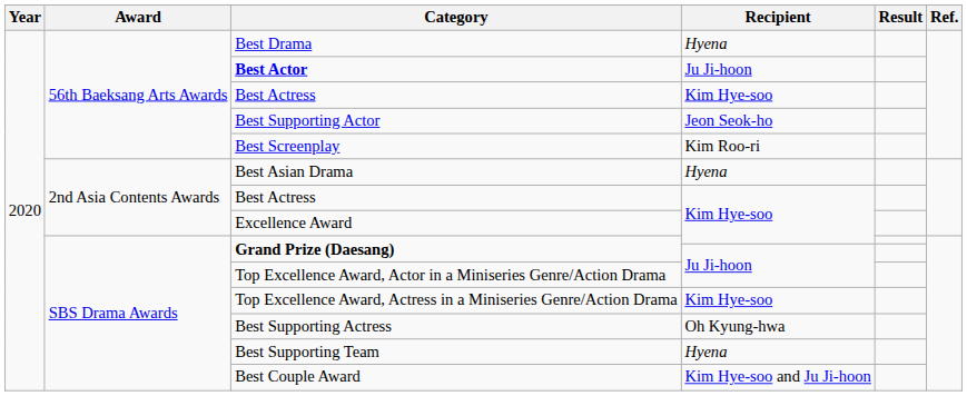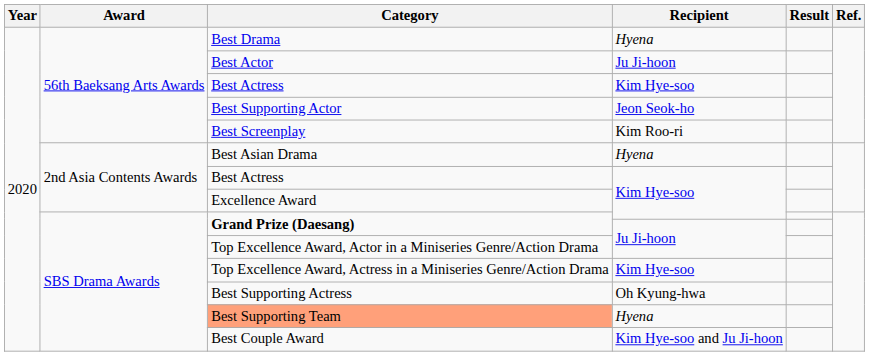Best Actor | Category: bold -> normal
Best Supporting Team | Category: no background -> lightsalmon background
